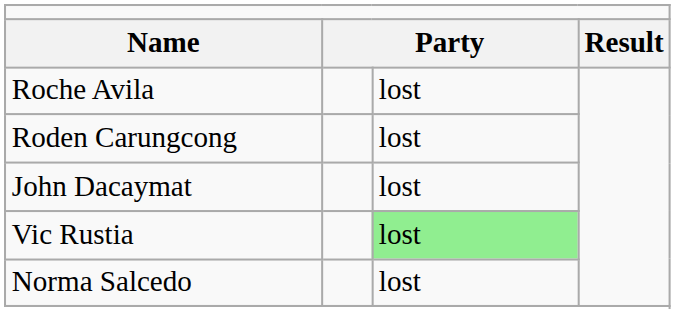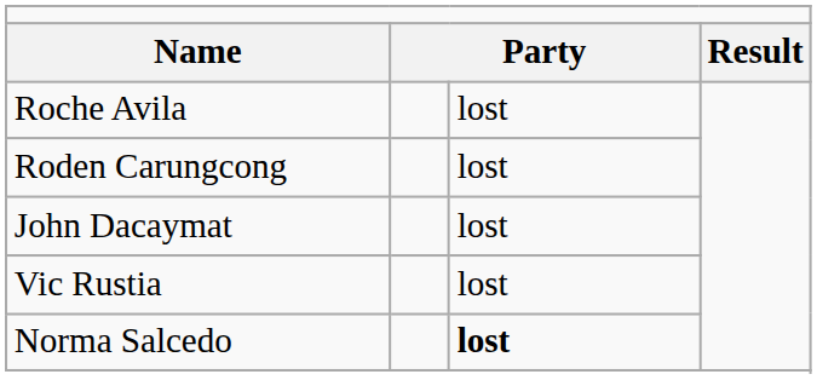Vic Rustia | column 3: lightgreen background -> no background
Norma Salcedo | column 3: normal -> bold
